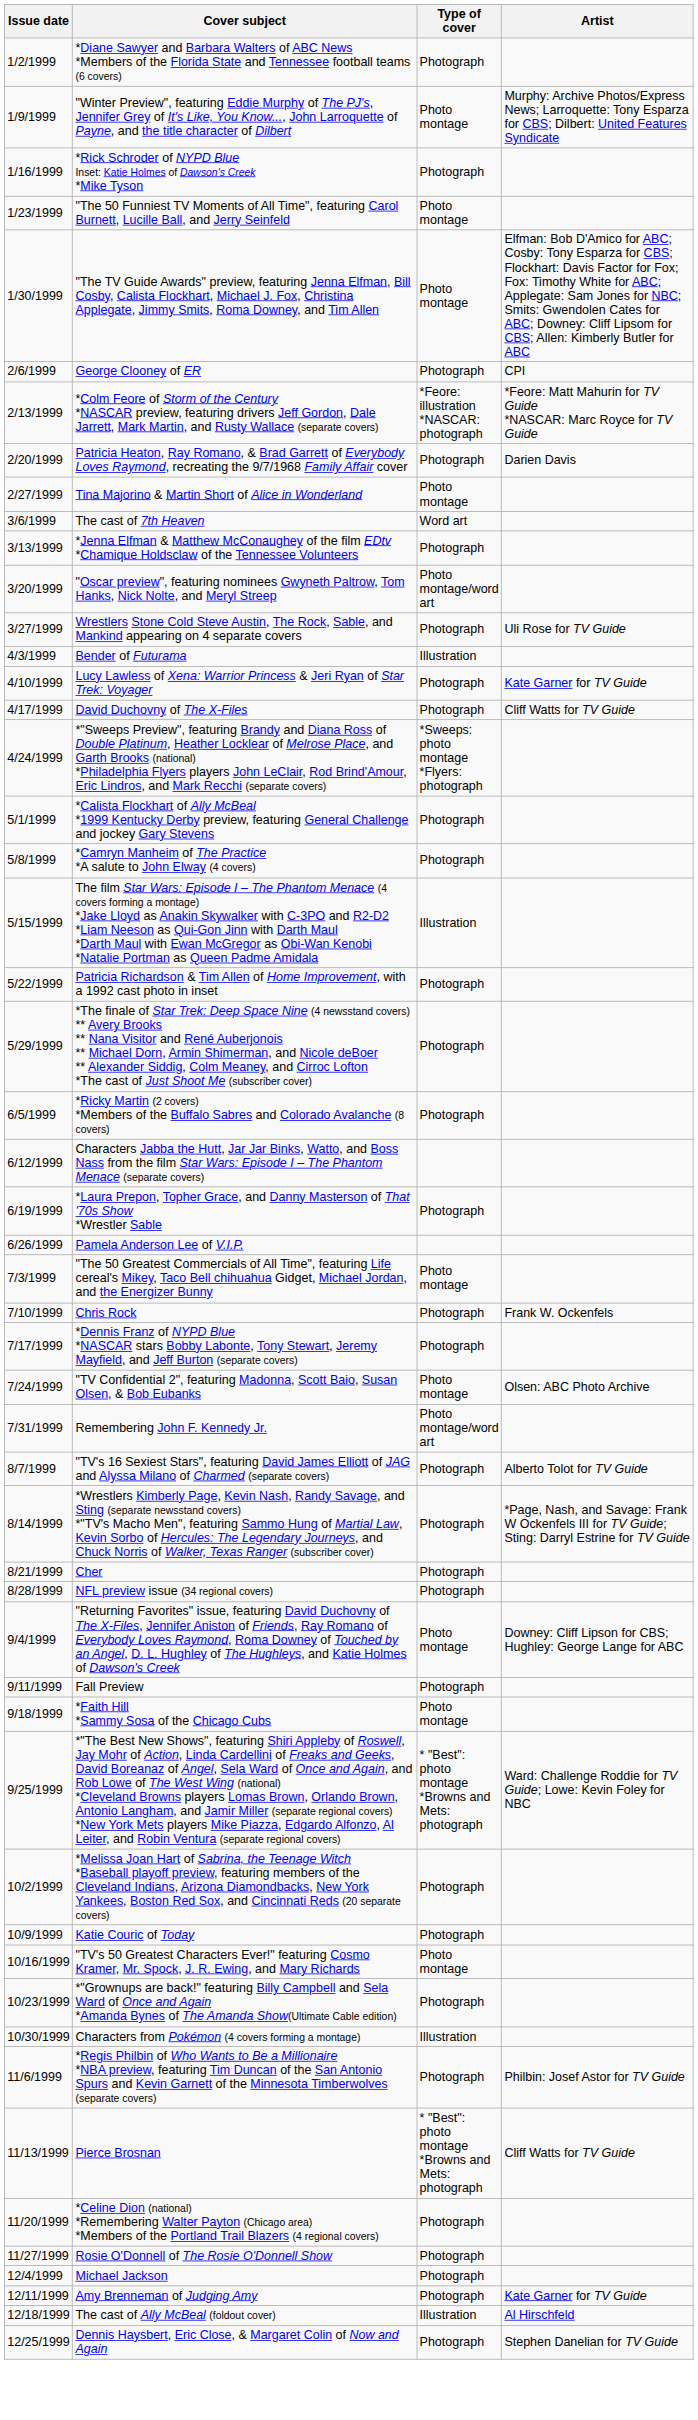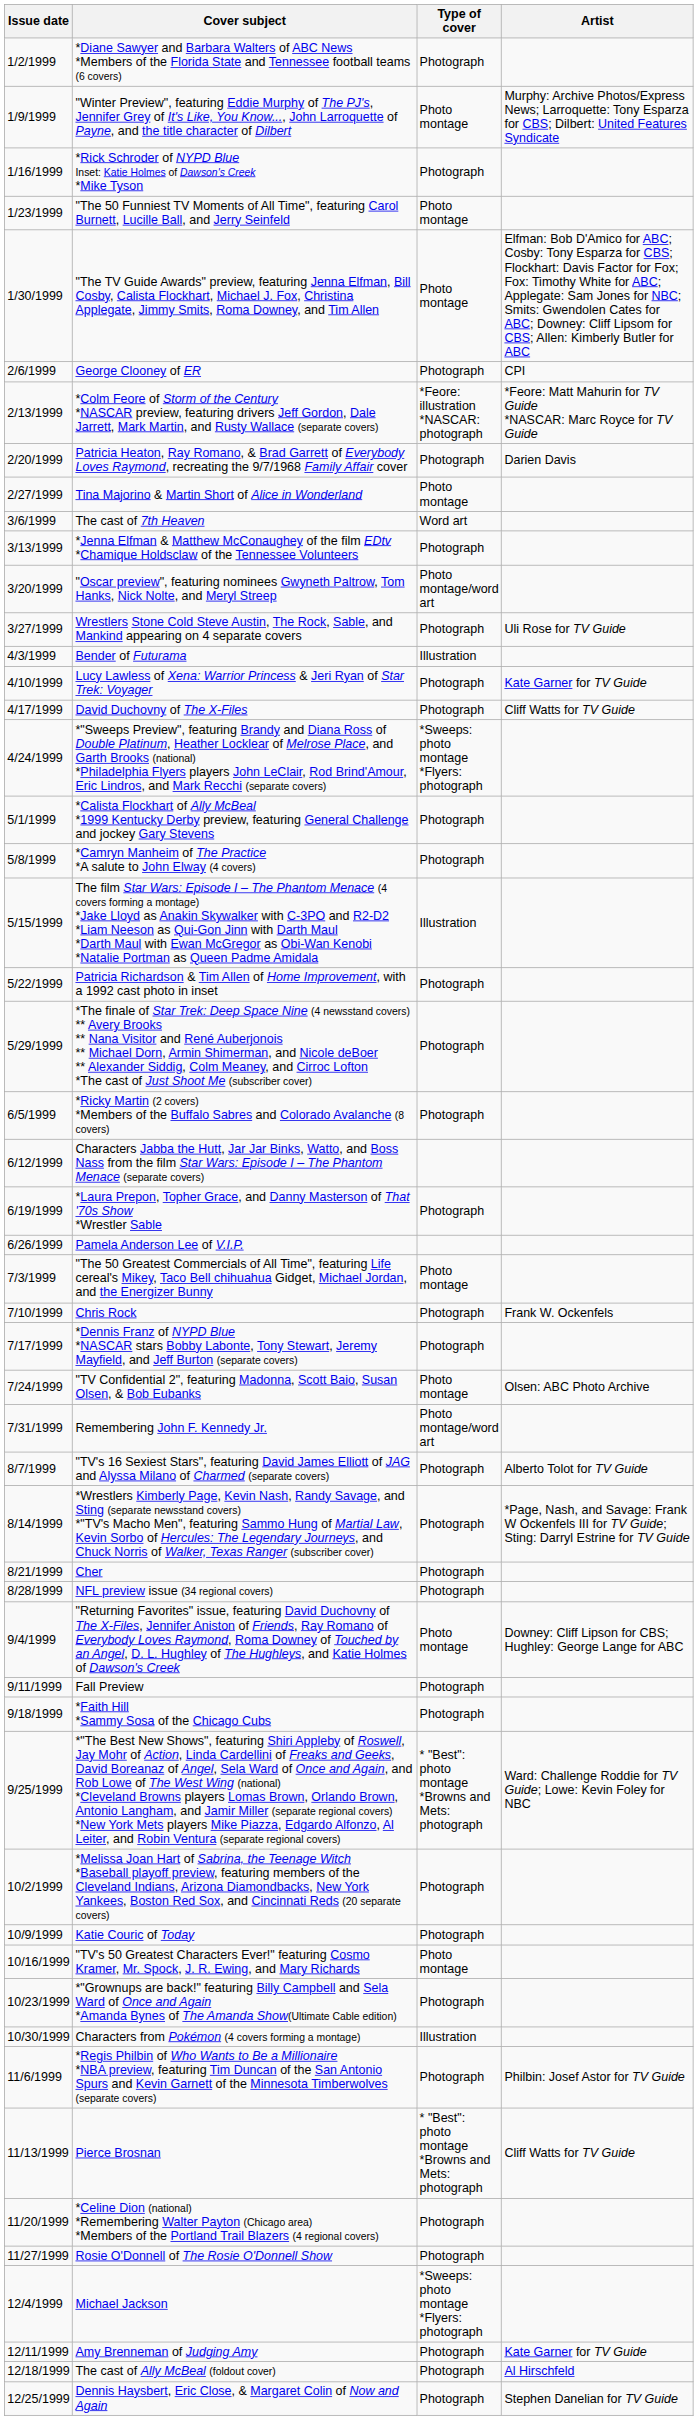*Faith Hill *Sammy Sosa of the Chicago Cubs | Type of cover: Photo montage -> Photograph
Michael Jackson | Type of cover: Photograph -> *Sweeps: photo montage *Flyers: photograph
The cast of Ally McBeal (foldout cover) | Type of cover: Illustration -> Photograph
